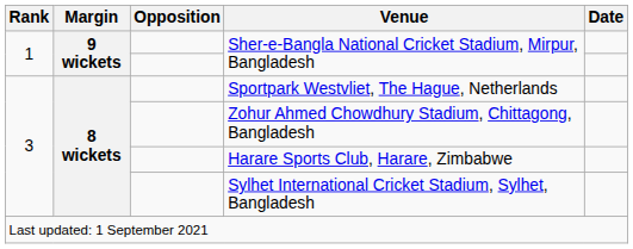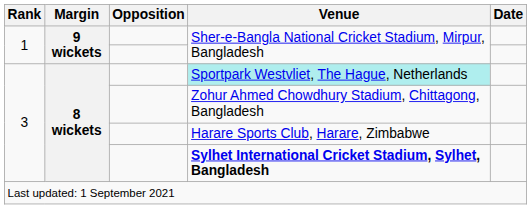Sportpark Westvliet, The Hague, Netherlands | Venue: no background -> paleturquoise background
Sylhet International Cricket Stadium, Sylhet, Bangladesh | Venue: normal -> bold
